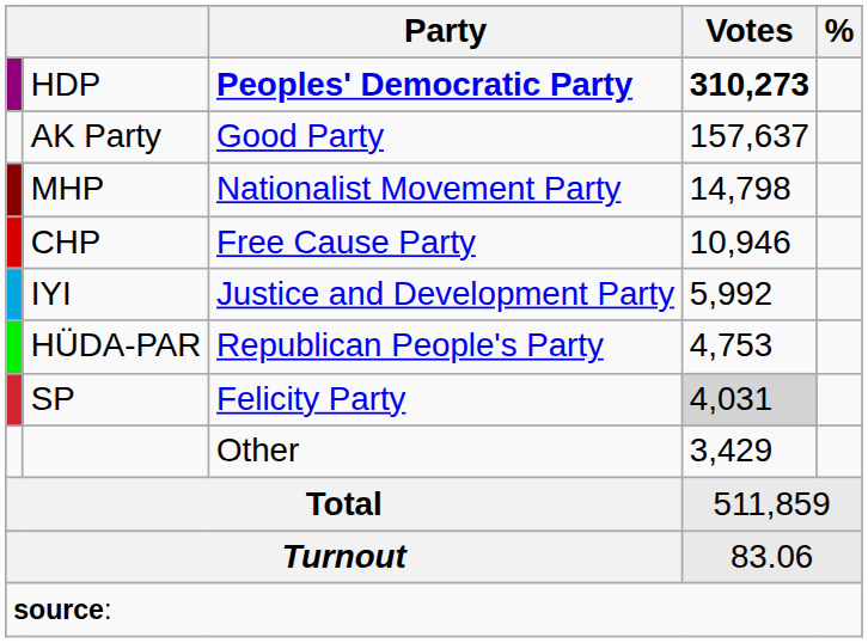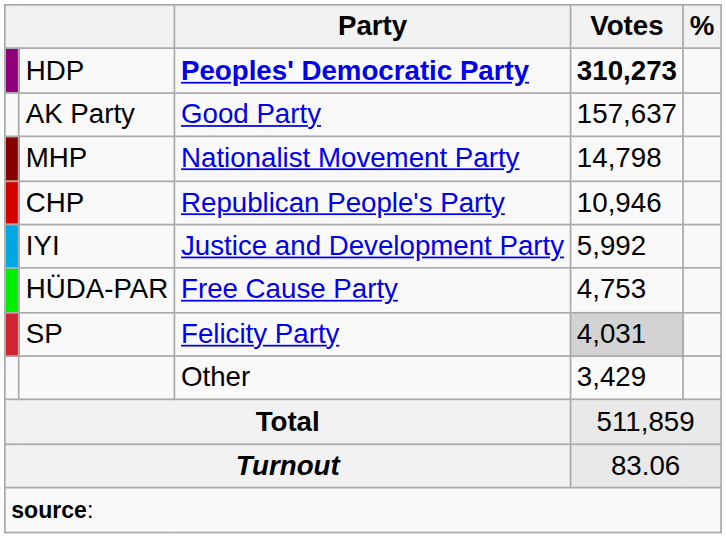CHP | Party: Free Cause Party -> Republican People's Party
HÜDA-PAR | Party: Republican People's Party -> Free Cause Party
